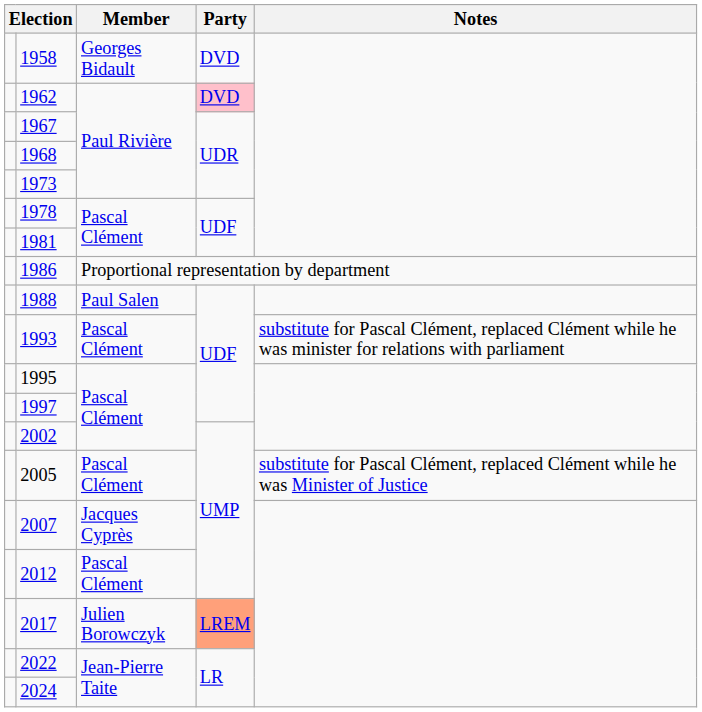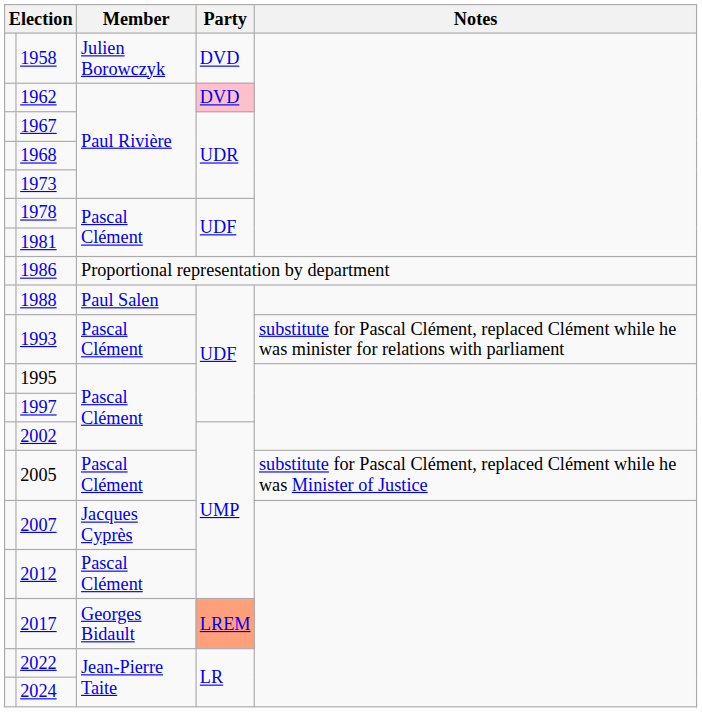1958 | Member: Georges Bidault -> Julien Borowczyk
2017 | Member: Julien Borowczyk -> Georges Bidault
